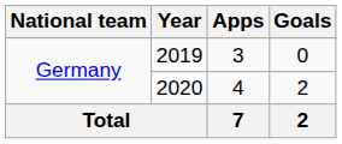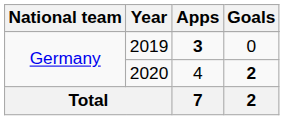2019 | Apps: normal -> bold
2020 | Goals: normal -> bold
